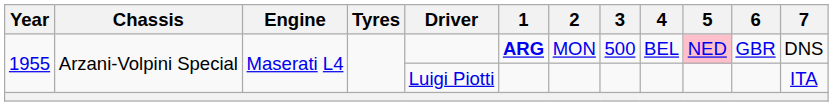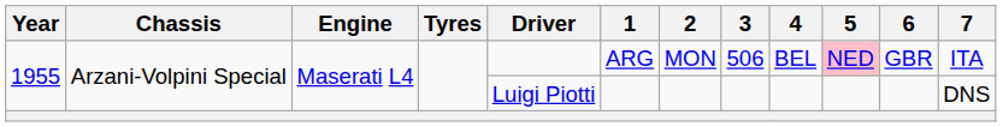row 2 | 1: bold -> normal
row 2 | 3: 500 -> 506
row 2 | 7: DNS -> ITA
row 3 | 7: ITA -> DNS
